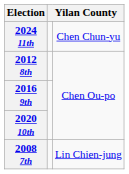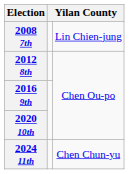rows swapped: 2008 7th <-> 2024 11th
